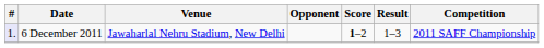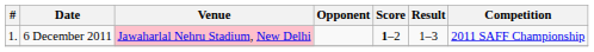6 December 2011 | #: lavender background -> no background
6 December 2011 | Venue: no background -> pink background
